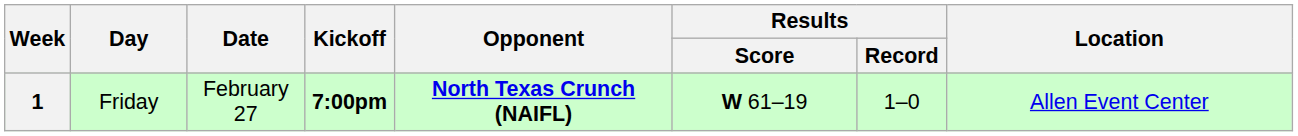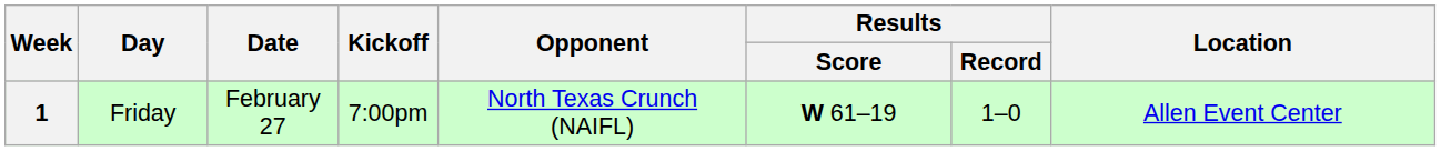1 | Kickoff: bold -> normal
1 | Opponent: bold -> normal
